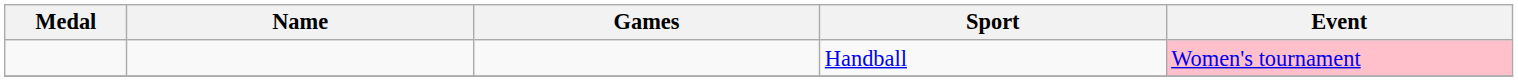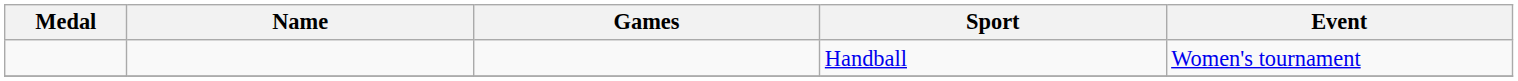Handball | Event: pink background -> no background
